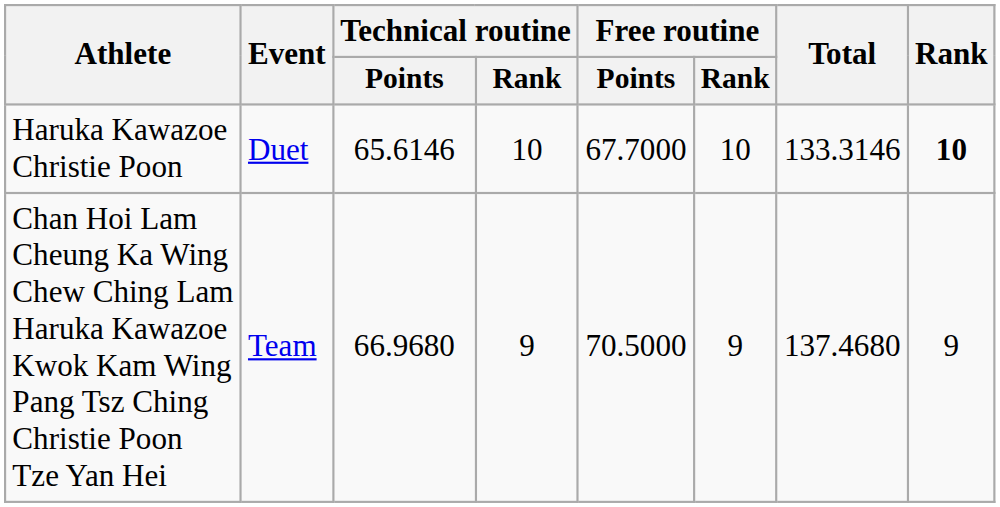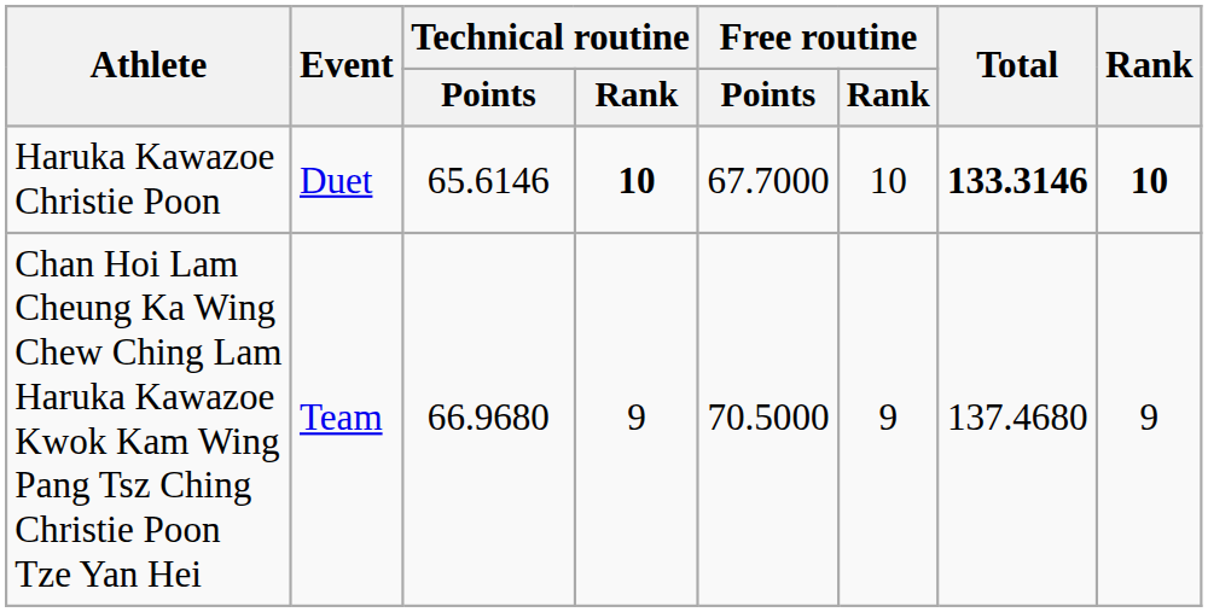Haruka Kawazoe Christie Poon | Technical routine / Rank: normal -> bold
Haruka Kawazoe Christie Poon | Total: normal -> bold
